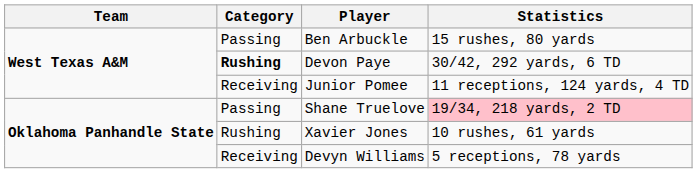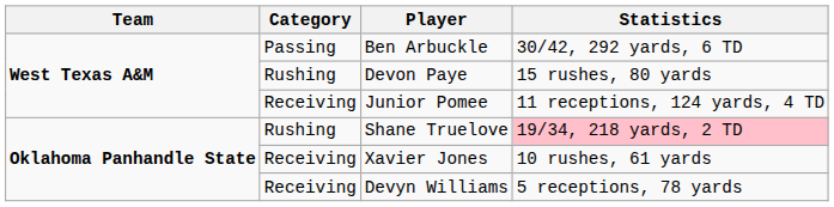Ben Arbuckle | Statistics: 15 rushes, 80 yards -> 30/42, 292 yards, 6 TD
Devon Paye | Category: bold -> normal
Devon Paye | Statistics: 30/42, 292 yards, 6 TD -> 15 rushes, 80 yards
Shane Truelove | Category: Passing -> Rushing
Xavier Jones | Category: Rushing -> Receiving
